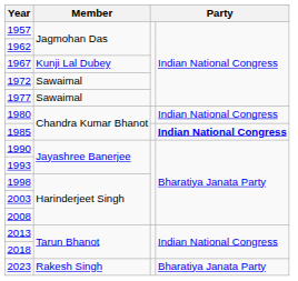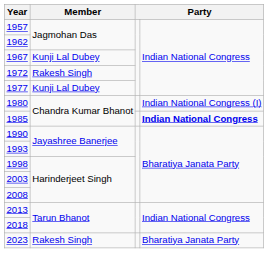1972 | Member: Sawaimal -> Rakesh Singh
1977 | Member: Sawaimal -> Kunji Lal Dubey
1980 | column 4: Indian National Congress -> Indian National Congress (I)
